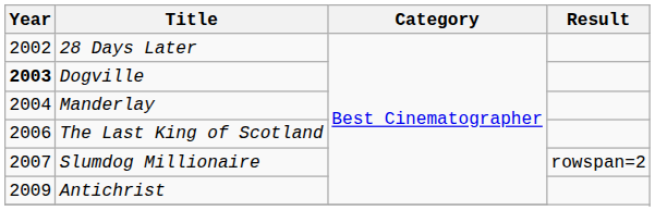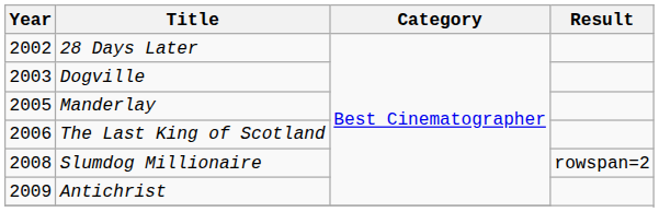Dogville | Year: bold -> normal
Manderlay | Year: 2004 -> 2005
Slumdog Millionaire | Year: 2007 -> 2008
